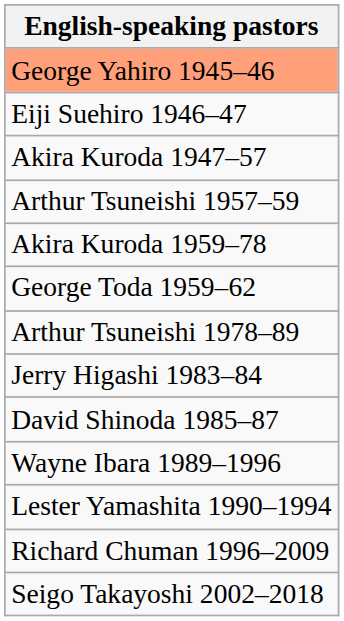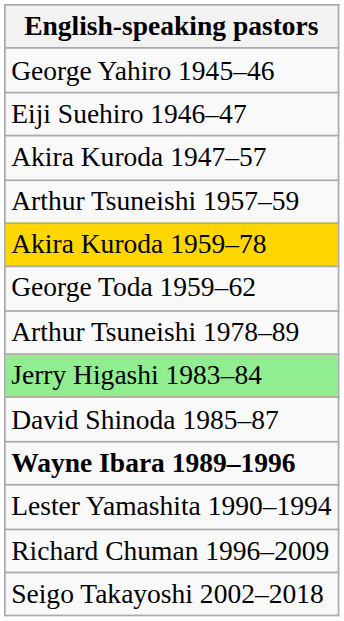row 2 | column 1: lightsalmon background -> no background
row 6 | column 1: no background -> gold background
row 9 | column 1: no background -> lightgreen background
row 11 | column 1: normal -> bold
